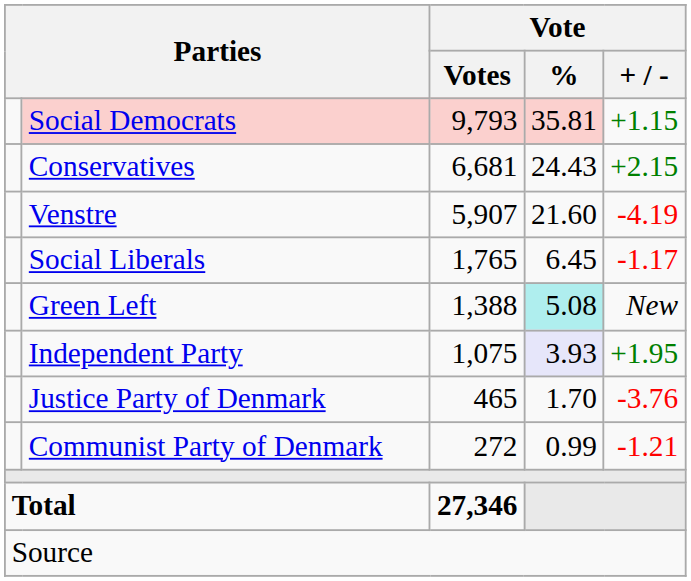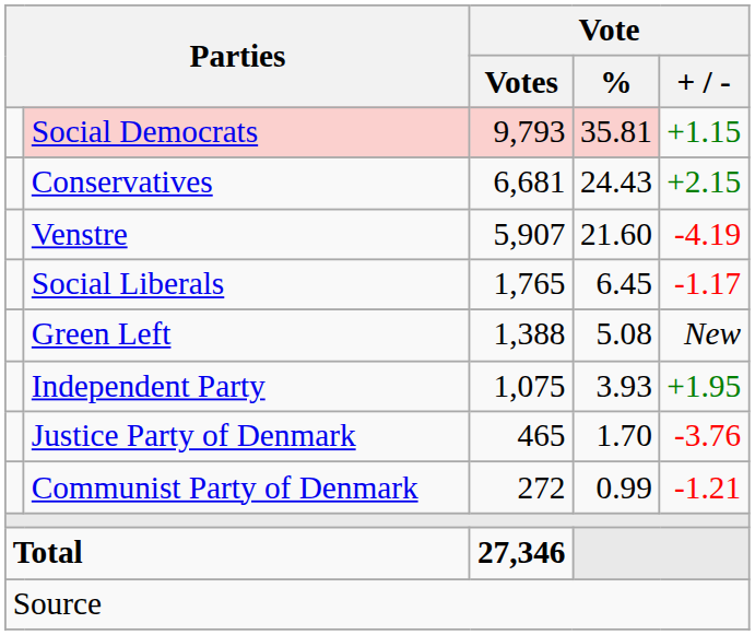Green Left | Vote / %: paleturquoise background -> no background
Independent Party | Vote / %: lavender background -> no background
